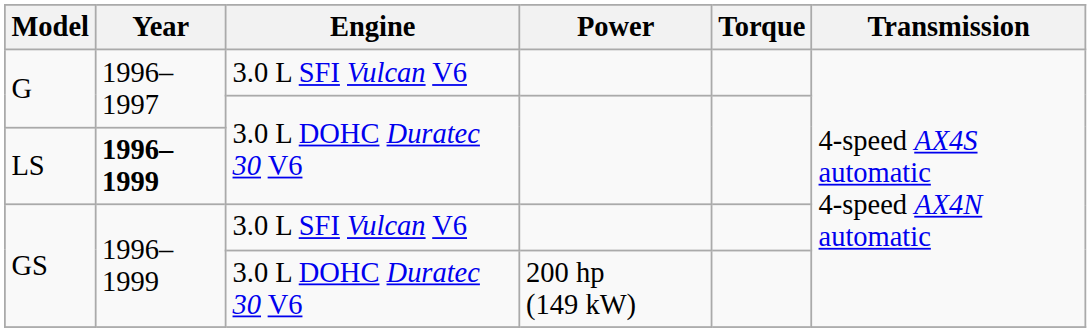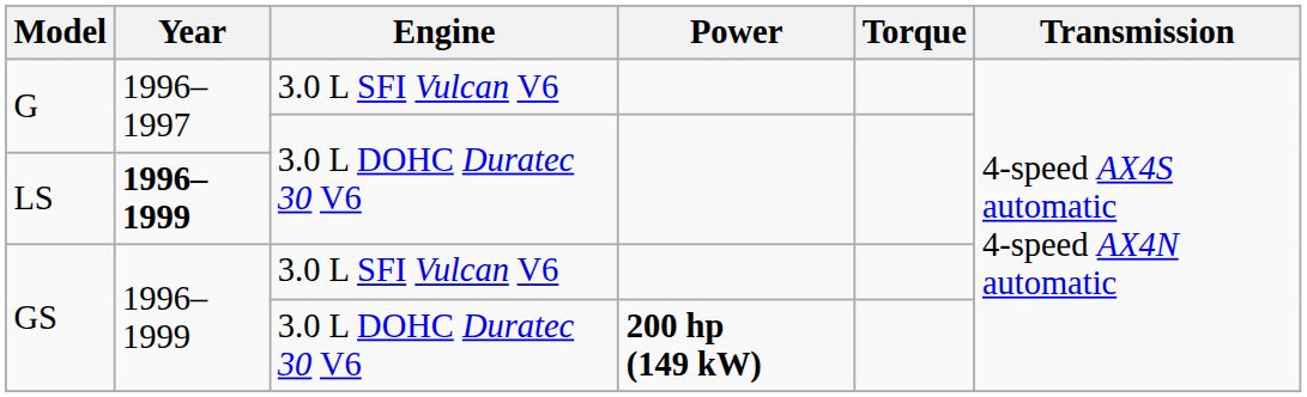GS / 3.0 L DOHC Duratec 30 V6 | Power: normal -> bold
